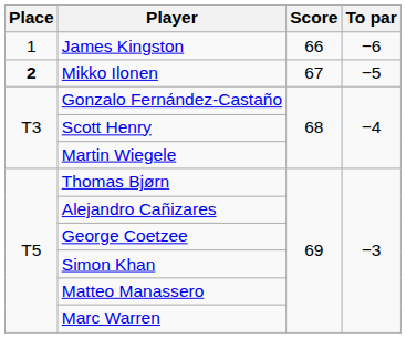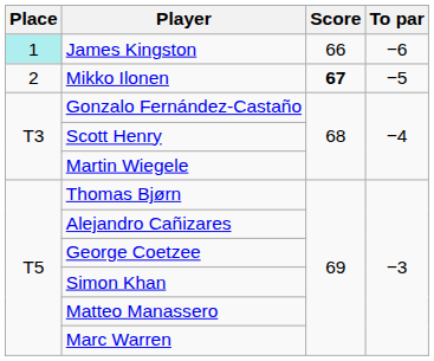James Kingston | Place: no background -> paleturquoise background
Mikko Ilonen | Place: bold -> normal
Mikko Ilonen | Score: normal -> bold
